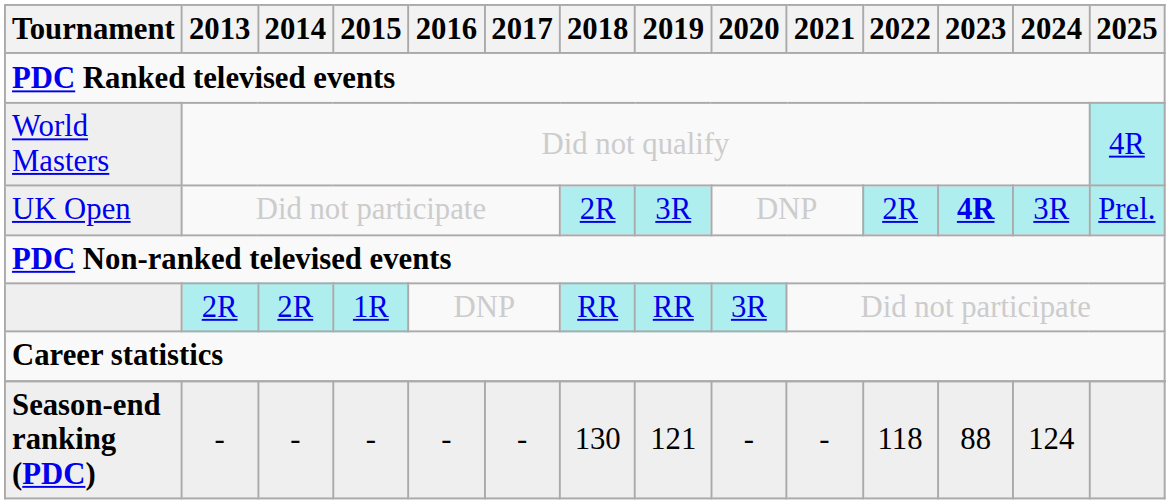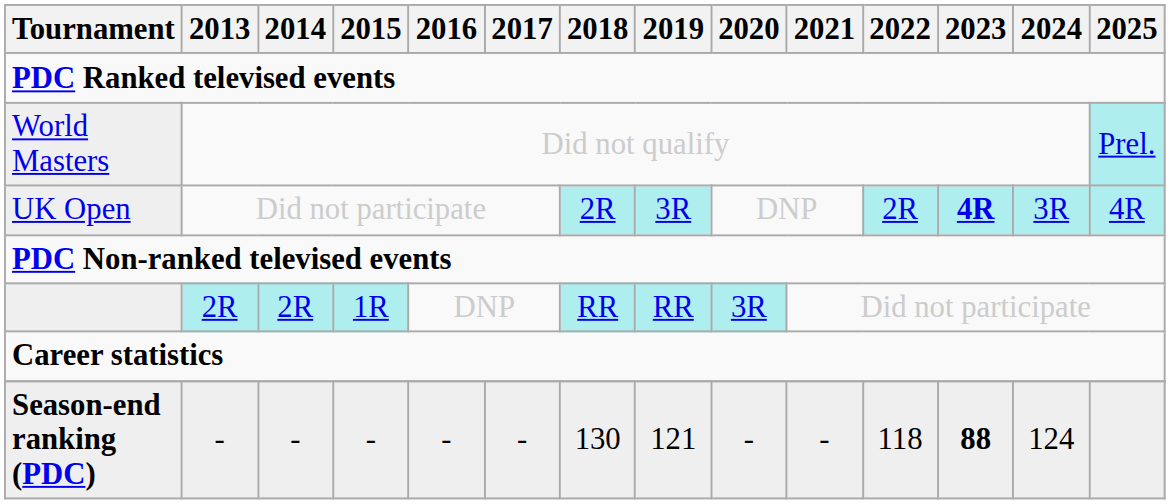World Masters | 2025: 4R -> Prel.
UK Open | 2025: Prel. -> 4R
Season-end ranking (PDC) | 2023: normal -> bold
